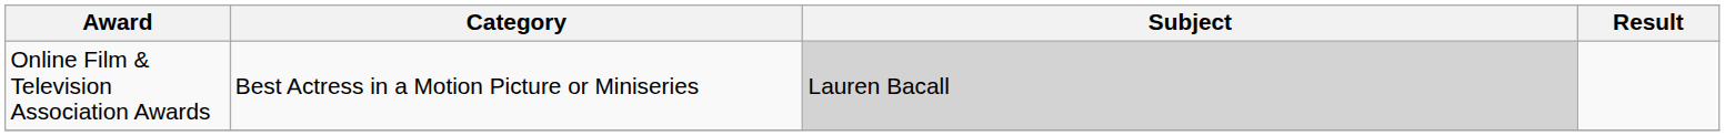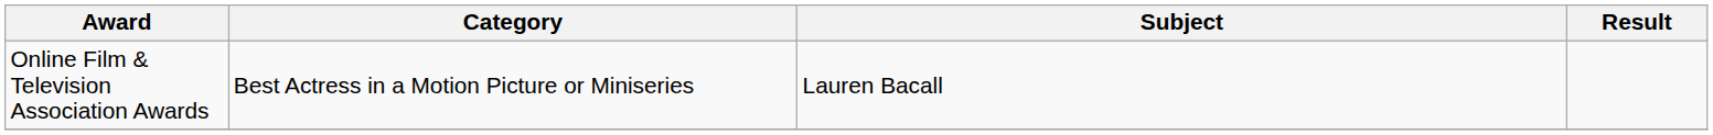Online Film & Television Association Awards | Subject: lightgrey background -> no background
